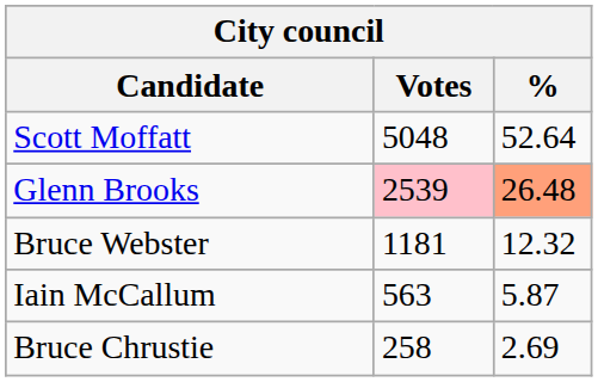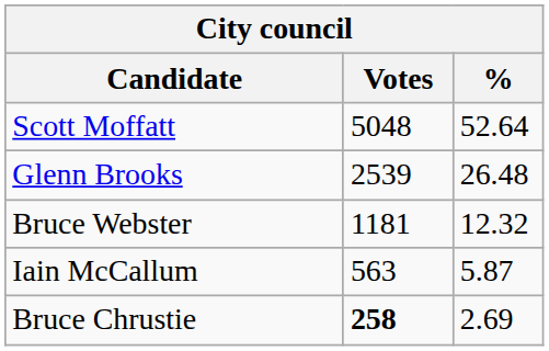Glenn Brooks | Votes: pink background -> no background
Glenn Brooks | %: lightsalmon background -> no background
Bruce Chrustie | Votes: normal -> bold
